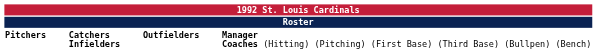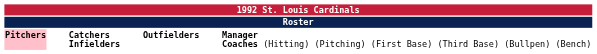Pitchers | column 1: no background -> pink background
